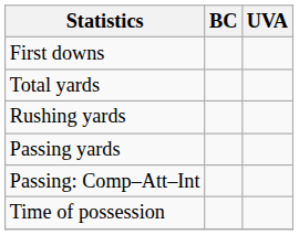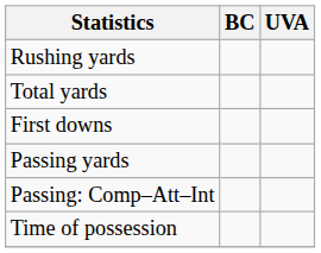rows swapped: First downs <-> Rushing yards
